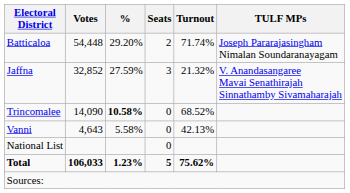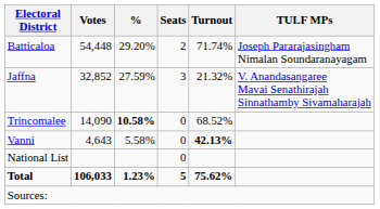Vanni | Turnout: normal -> bold
